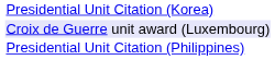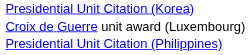row 2 | column 1: lavender background -> no background
